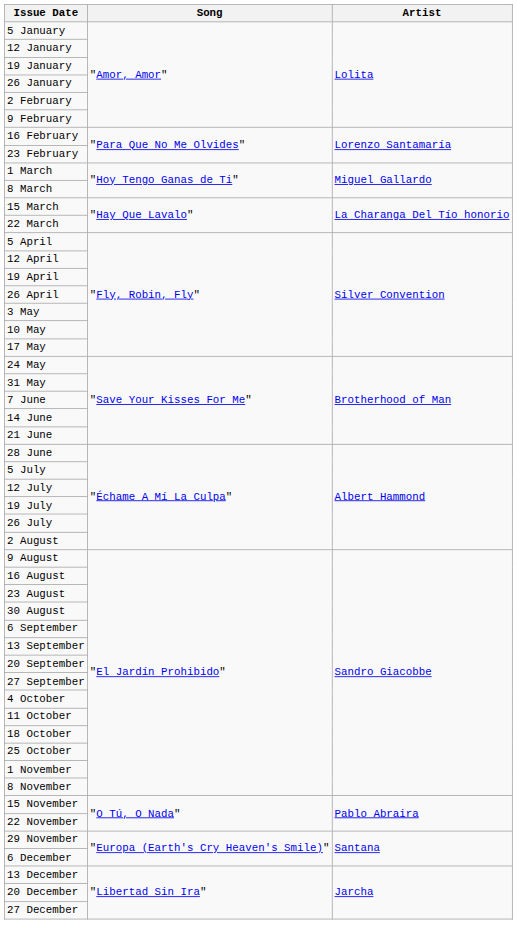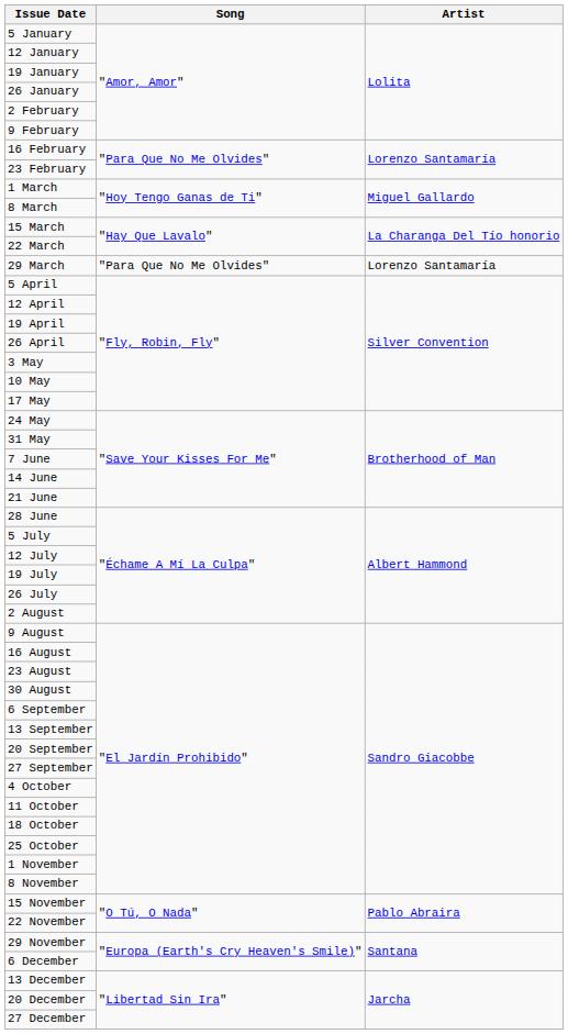+ row: 29 March | "Para Que No Me Olvides" | Lorenzo Santamaría
